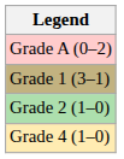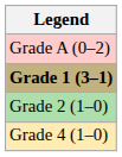row 3 | column 1: normal -> bold
